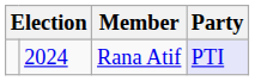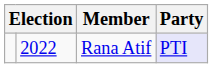Rana Atif | column 2: 2024 -> 2022
